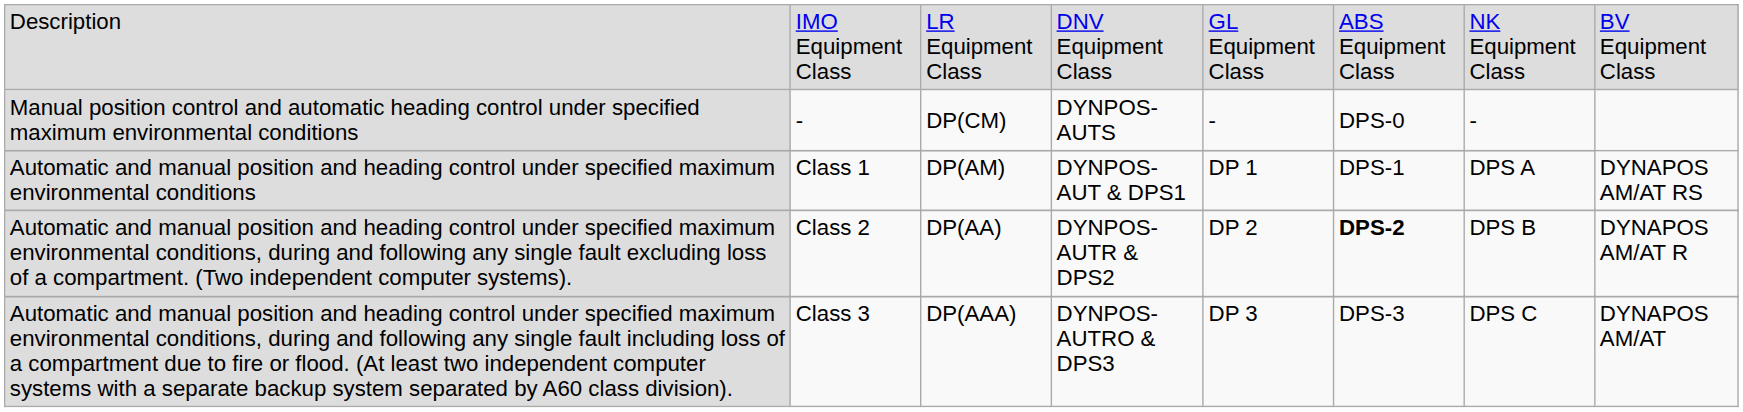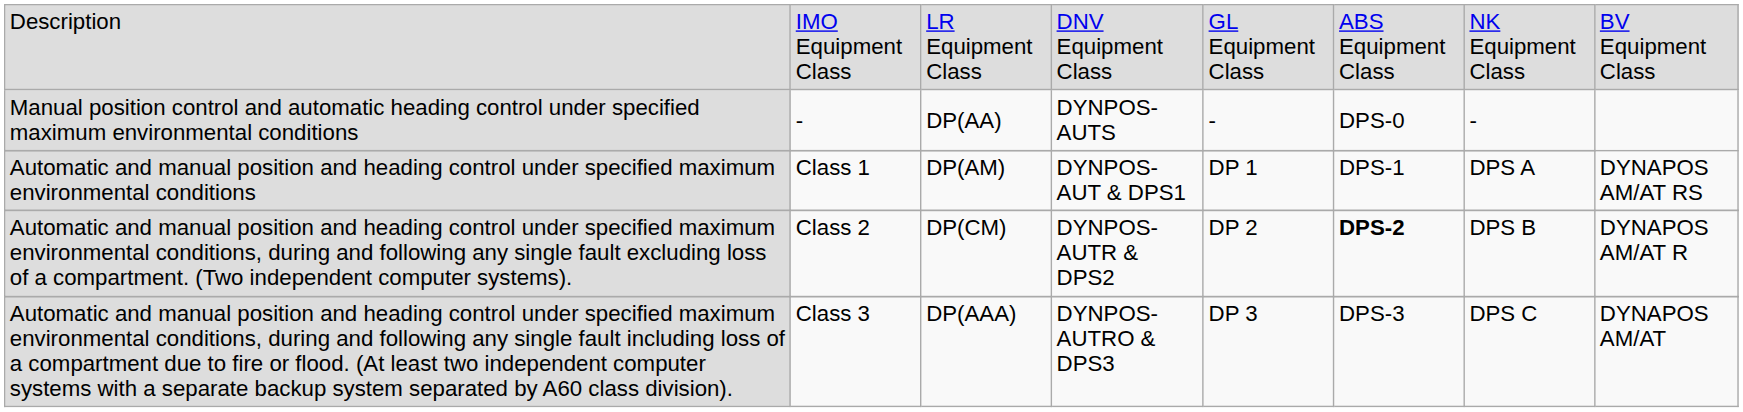row 2 | column 3: DP(CM) -> DP(AA)
row 4 | column 3: DP(AA) -> DP(CM)
